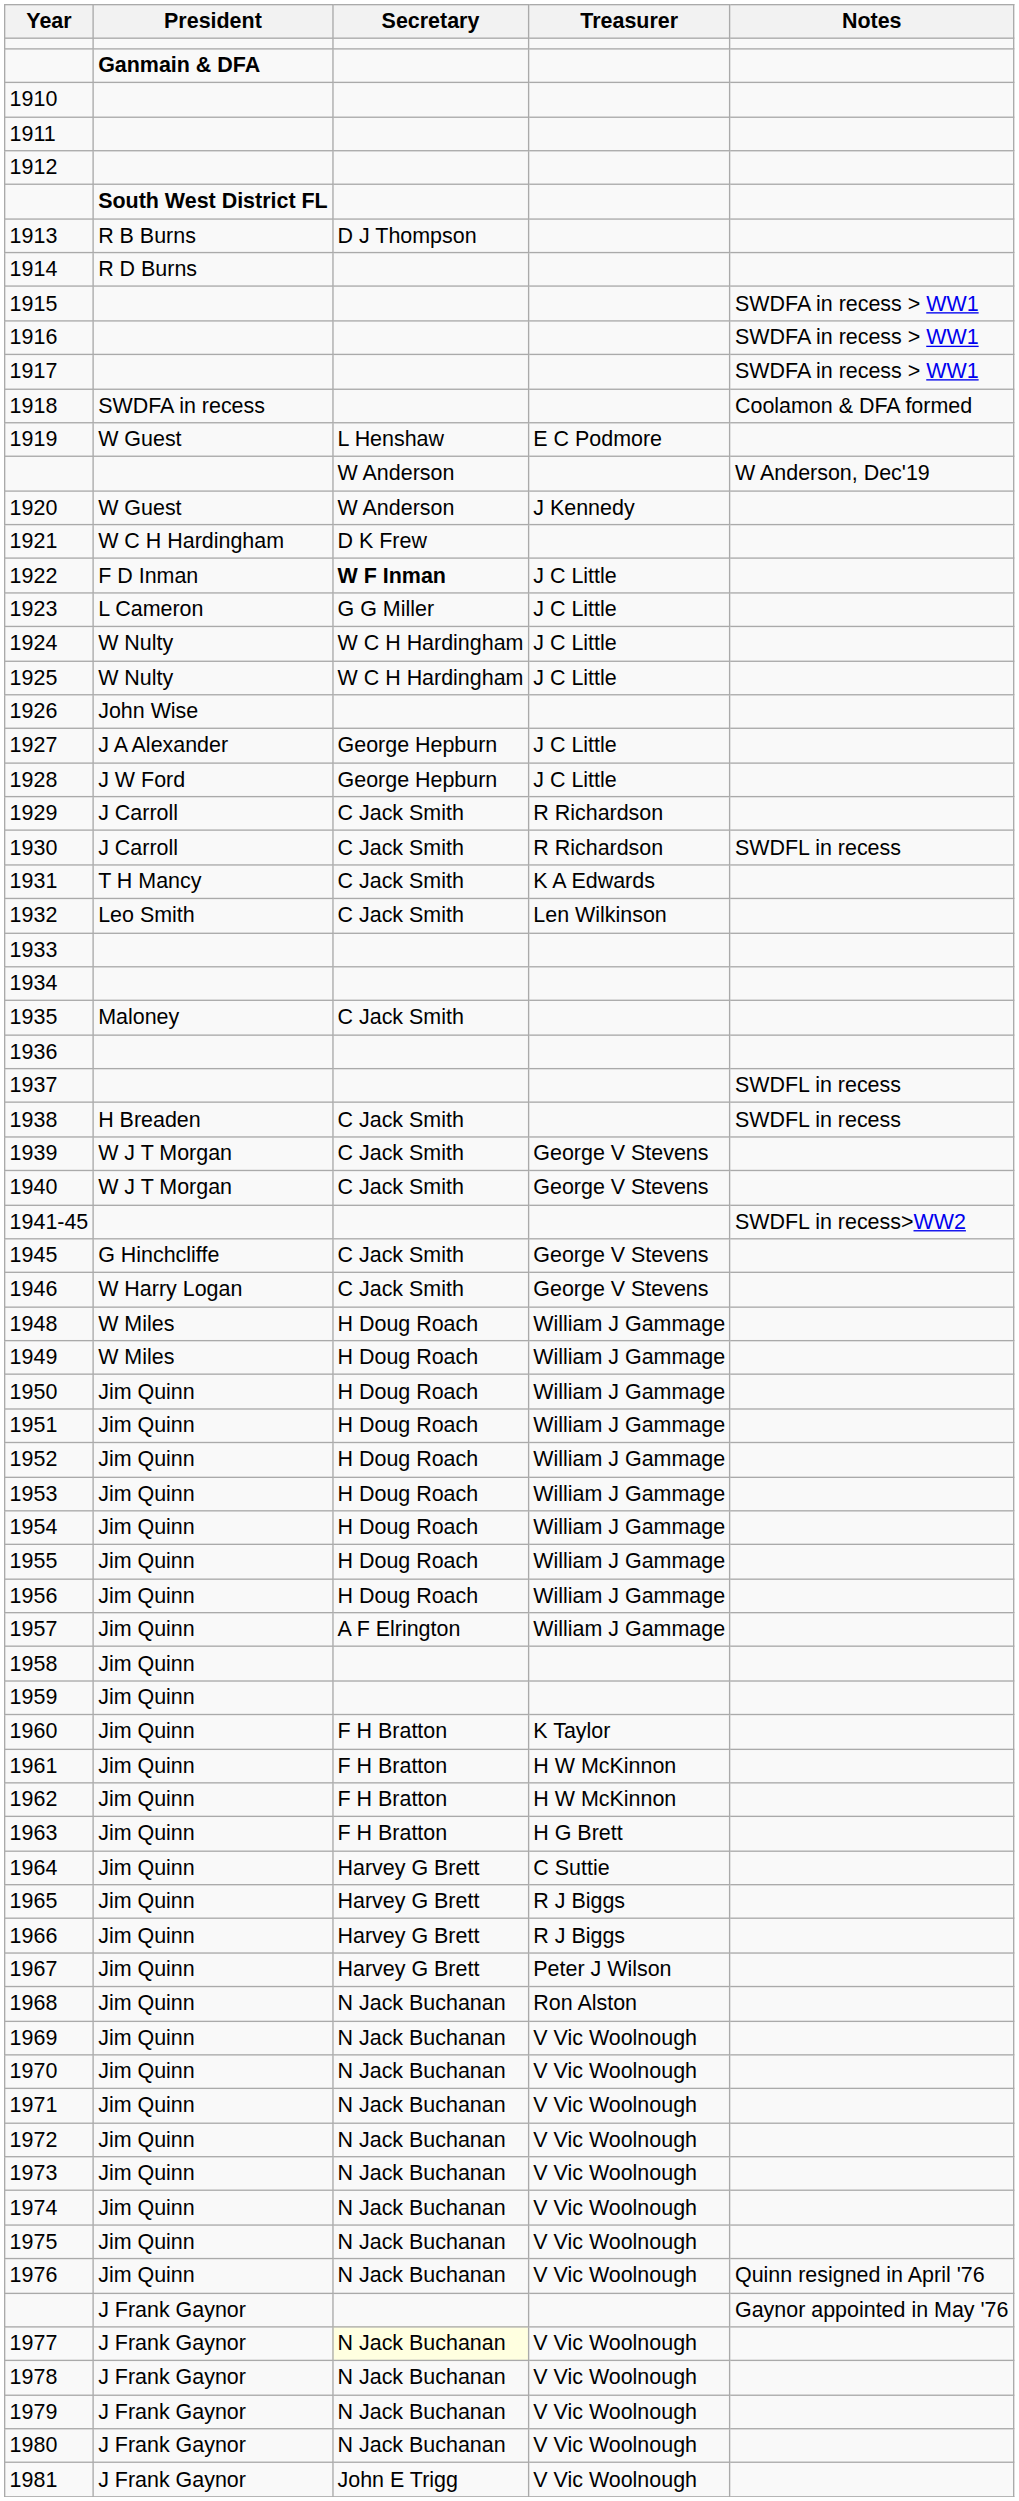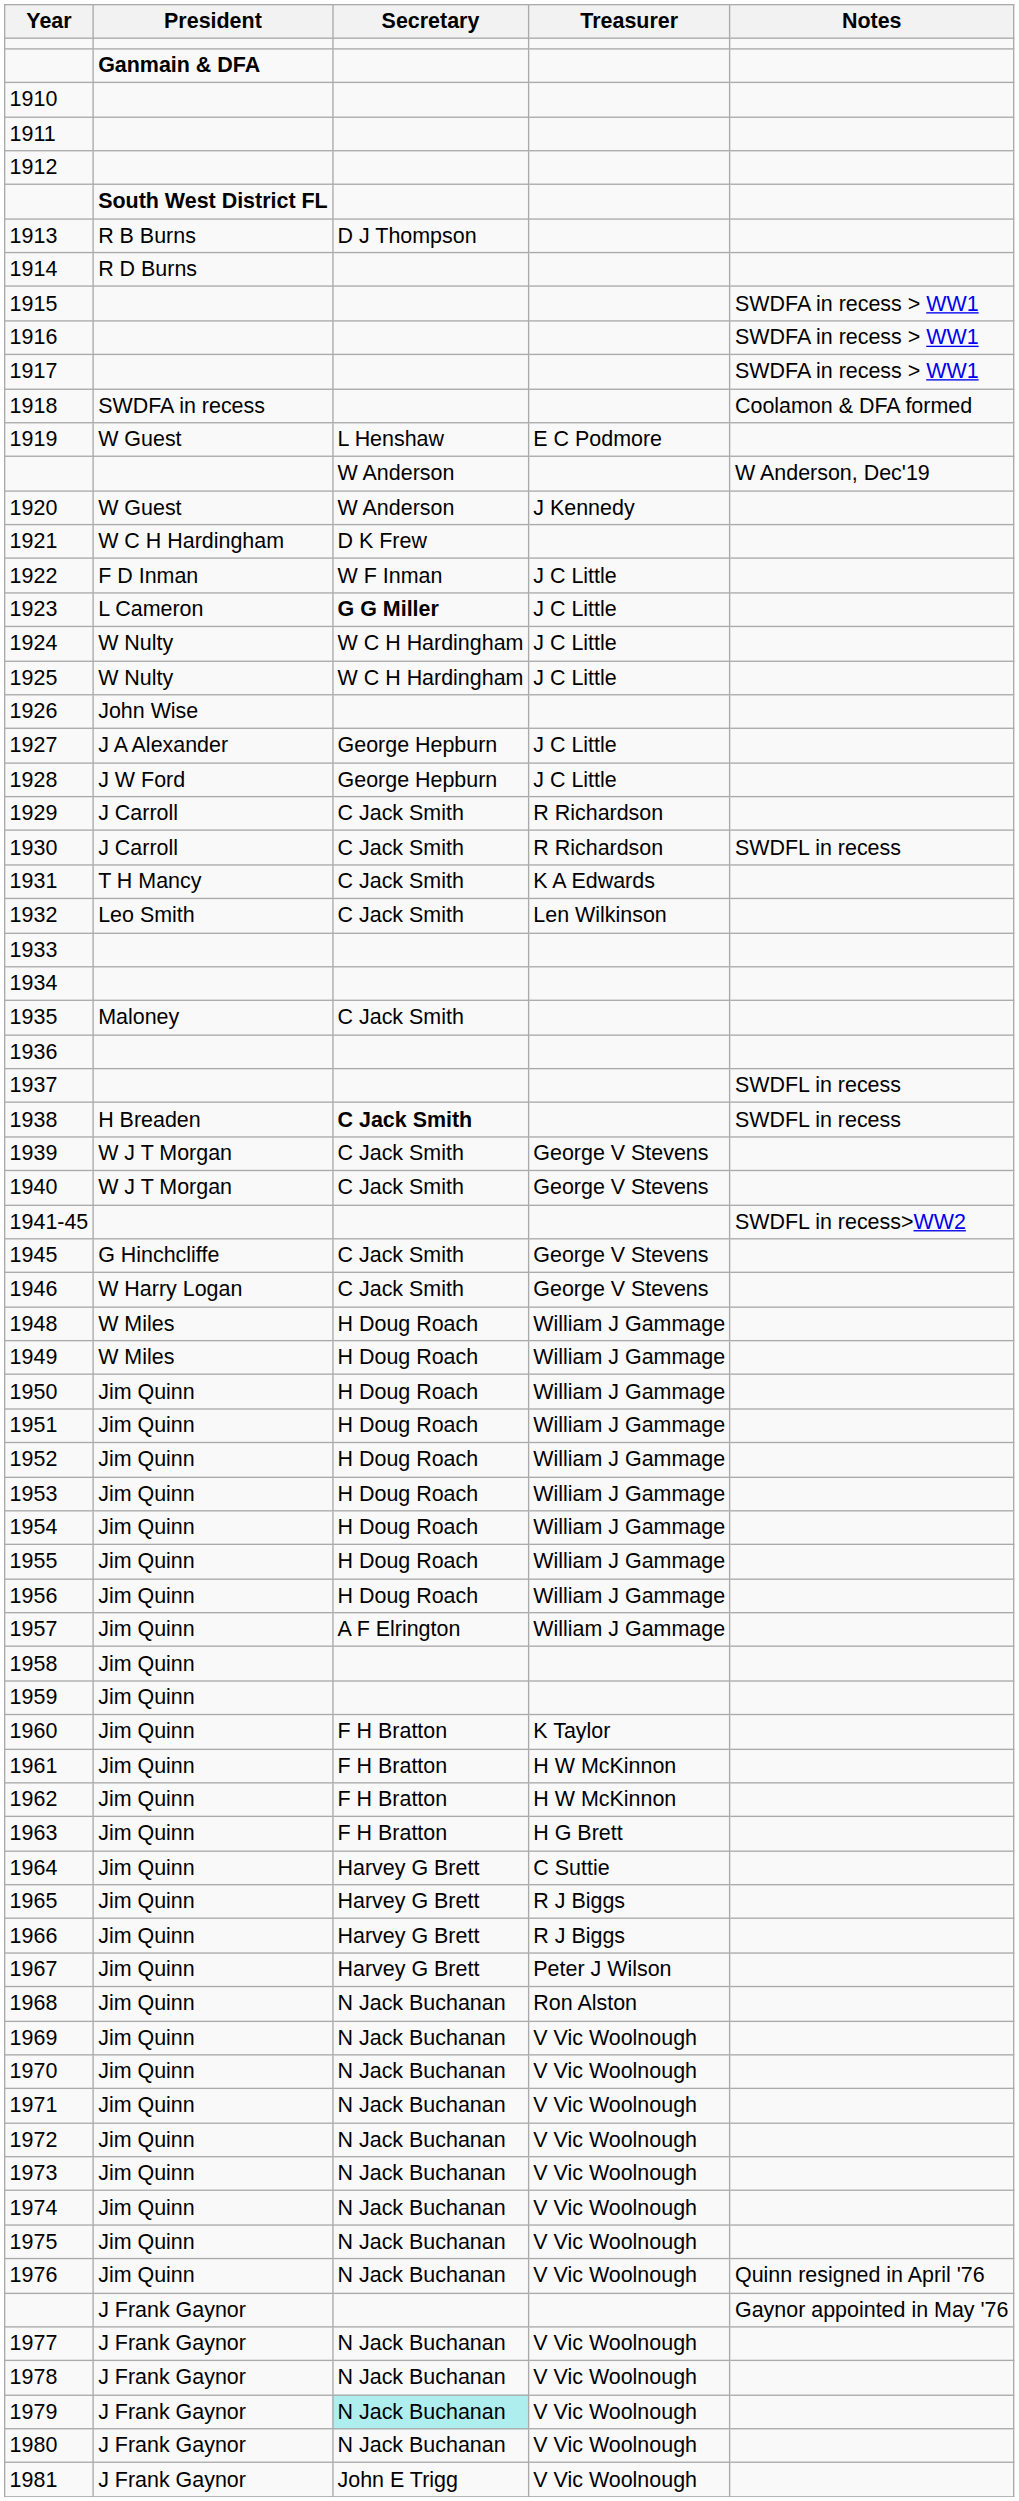1922 | Secretary: bold -> normal
1923 | Secretary: normal -> bold
1938 | Secretary: normal -> bold
1977 | Secretary: lightyellow background -> no background
1979 | Secretary: no background -> paleturquoise background
